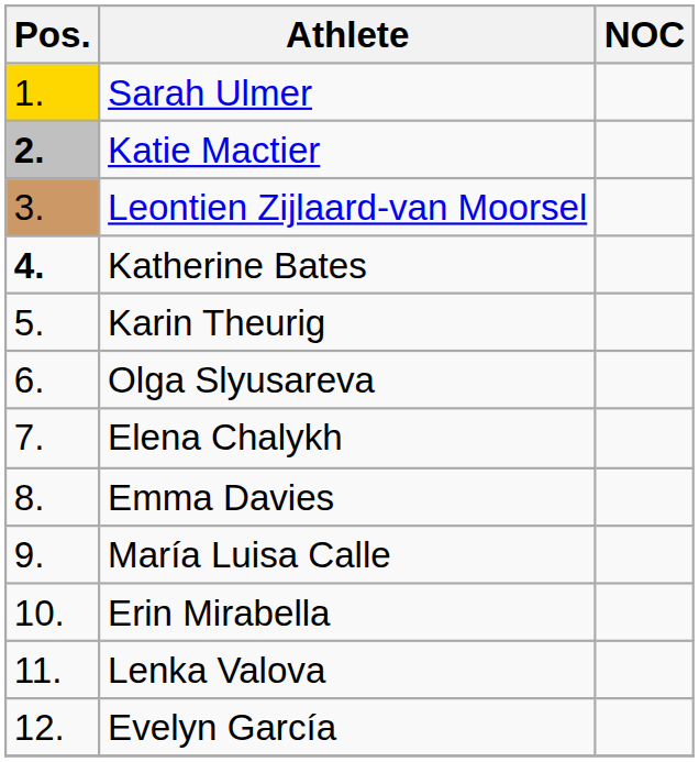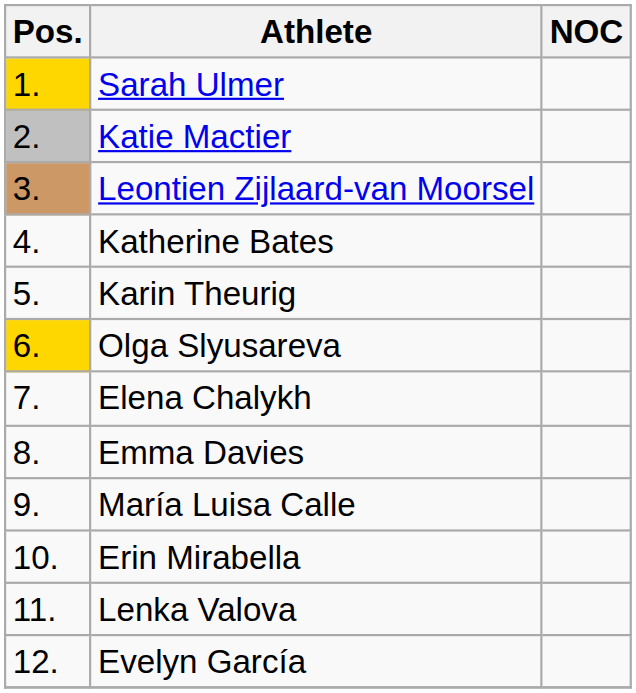Katie Mactier | Pos.: bold -> normal
Katherine Bates | Pos.: bold -> normal
Olga Slyusareva | Pos.: no background -> gold background
